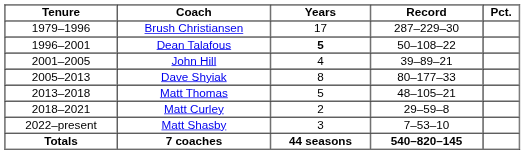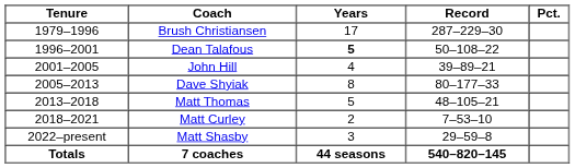Matt Curley | Record: 29–59–8 -> 7–53–10
Matt Shasby | Record: 7–53–10 -> 29–59–8
